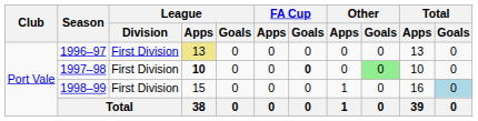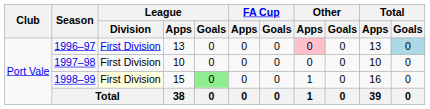1996–97 | League / Apps: khaki background -> no background
1996–97 | Other / Apps: no background -> pink background
1996–97 | Total / Goals: no background -> lightblue background
1997–98 | League / Apps: bold -> normal
1997–98 | FA Cup / Goals: bold -> normal
1997–98 | Other / Goals: lightgreen background -> no background
1998–99 | League / Division: no background -> lightyellow background
1998–99 | League / Goals: no background -> lightgreen background
1998–99 | Total / Goals: lightblue background -> no background
